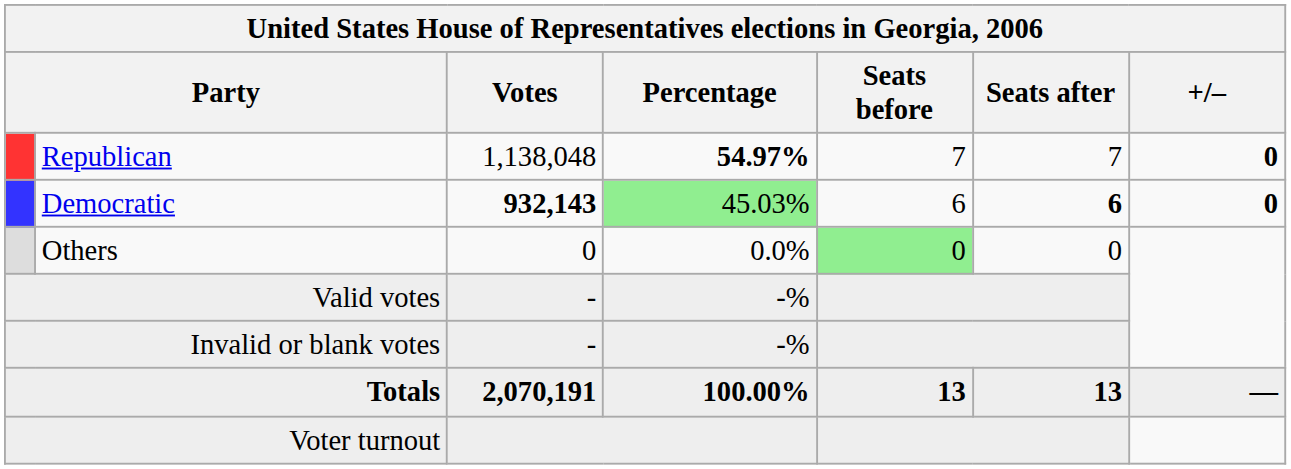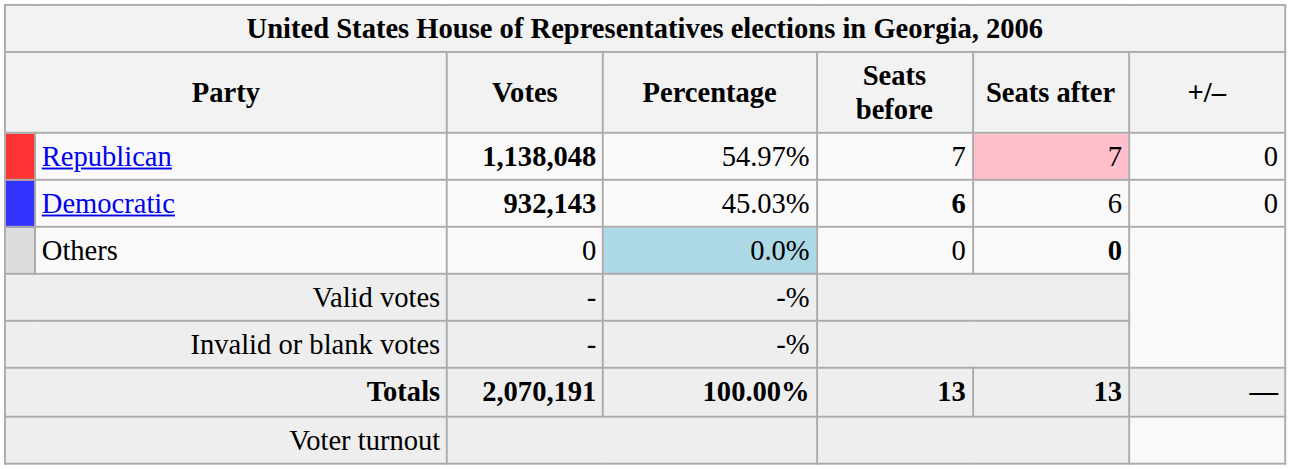Republican | Votes: normal -> bold
Republican | Percentage: bold -> normal
Republican | Seats after: no background -> pink background
Republican | +/–: bold -> normal
Democratic | Percentage: lightgreen background -> no background
Democratic | Seats before: normal -> bold
Democratic | Seats after: bold -> normal
Democratic | +/–: bold -> normal
Others | Percentage: no background -> lightblue background
Others | Seats before: lightgreen background -> no background
Others | Seats after: normal -> bold
